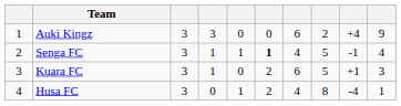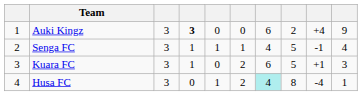Auki Kingz | column 4: normal -> bold
Senga FC | column 6: bold -> normal
Husa FC | column 7: no background -> paleturquoise background
